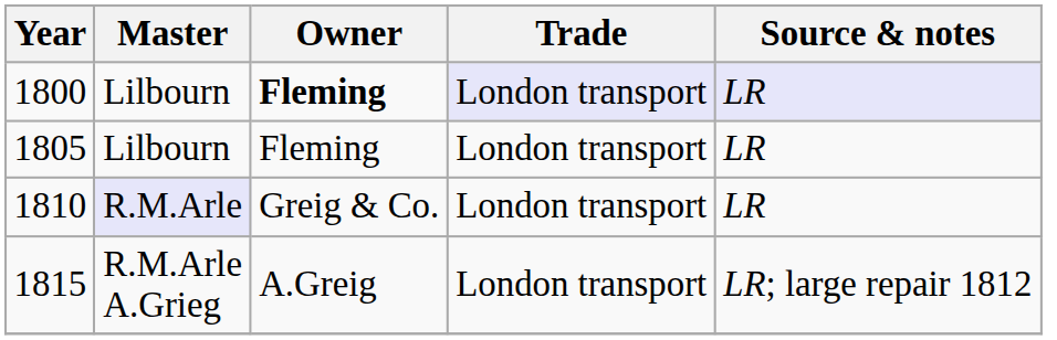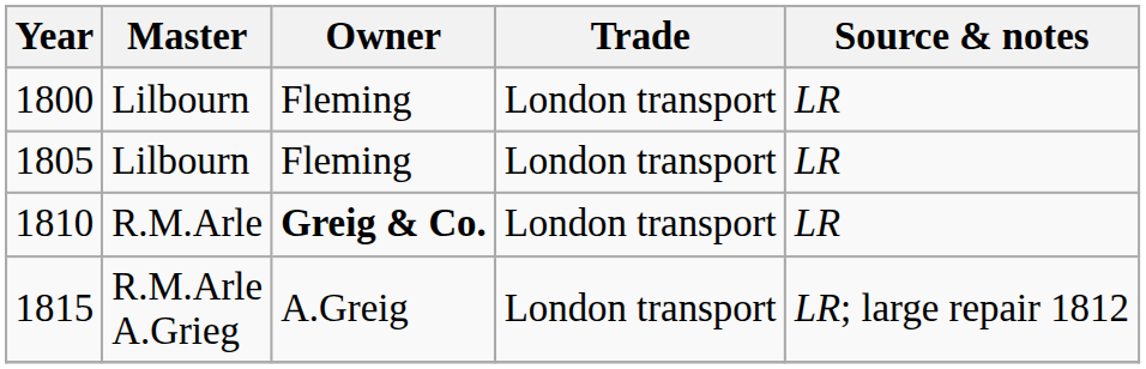1800 | Owner: bold -> normal
1800 | Trade: lavender background -> no background
1800 | Source & notes: lavender background -> no background
1810 | Master: lavender background -> no background
1810 | Owner: normal -> bold
